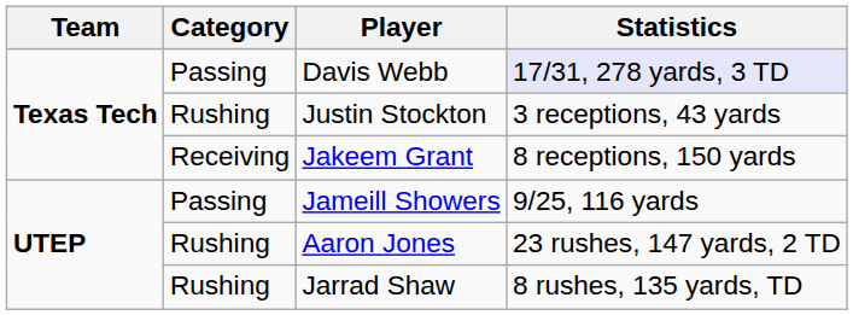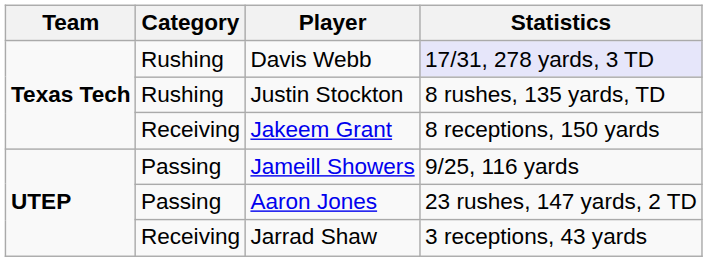Davis Webb | Category: Passing -> Rushing
Justin Stockton | Statistics: 3 receptions, 43 yards -> 8 rushes, 135 yards, TD
Aaron Jones | Category: Rushing -> Passing
Jarrad Shaw | Category: Rushing -> Receiving
Jarrad Shaw | Statistics: 8 rushes, 135 yards, TD -> 3 receptions, 43 yards
